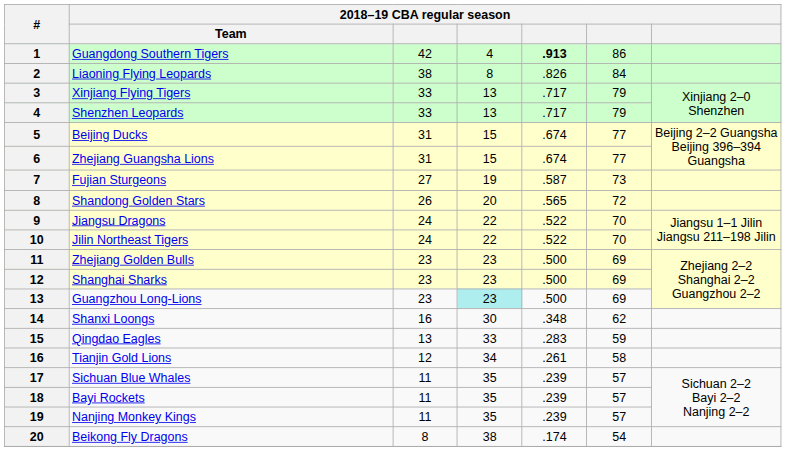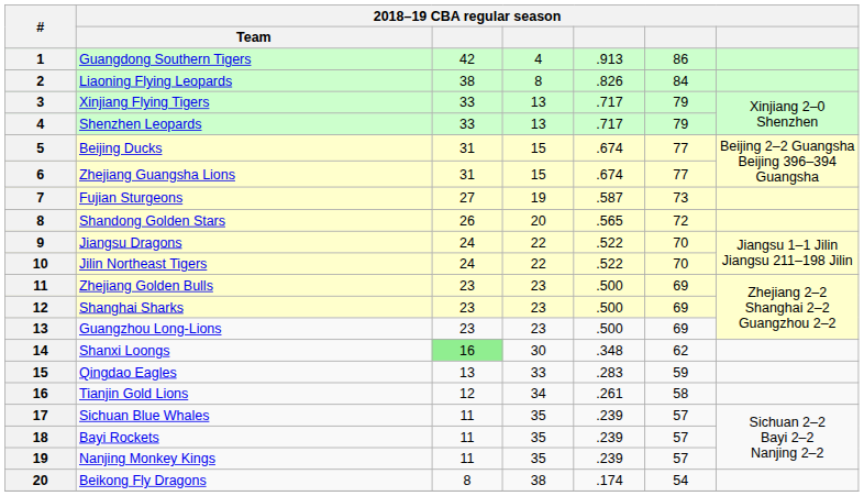Guangdong Southern Tigers | column 5: bold -> normal
Guangzhou Long-Lions | column 4: paleturquoise background -> no background
Shanxi Loongs | column 3: no background -> lightgreen background
